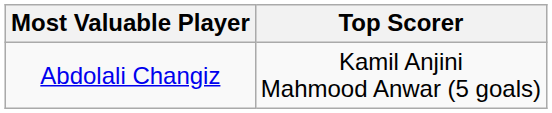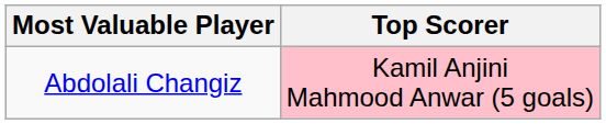Abdolali Changiz | Top Scorer: no background -> pink background
